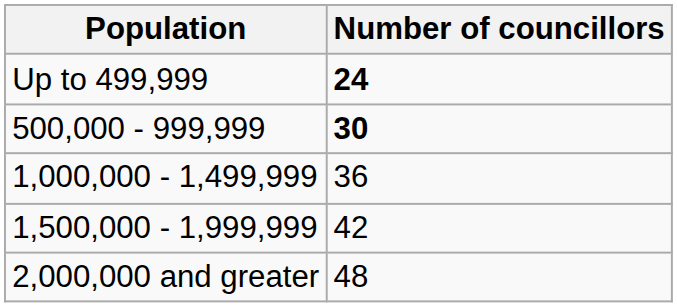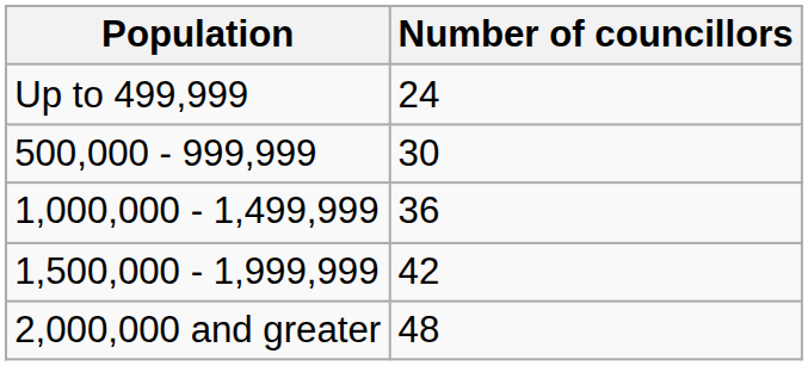Up to 499,999 | Number of councillors: bold -> normal
500,000 - 999,999 | Number of councillors: bold -> normal
